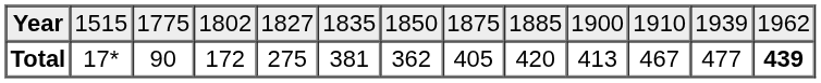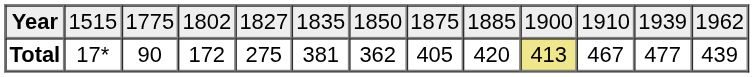row 2 | column 10: no background -> khaki background
row 2 | column 13: bold -> normal
